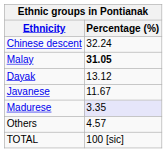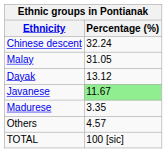Malay | Percentage (%): bold -> normal
Javanese | Percentage (%): no background -> lightgreen background
Madurese | Percentage (%): lavender background -> no background
